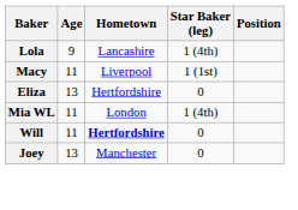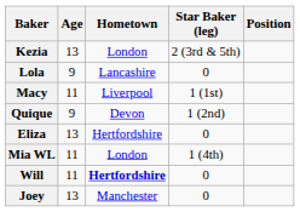+ row: Kezia | 13 | London | 2 (3rd & 5th)
Lola | Star Baker (leg): 1 (4th) -> 0
+ row: Quique | 9 | Devon | 1 (2nd)
